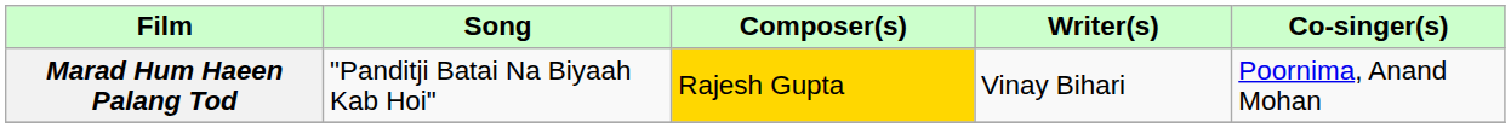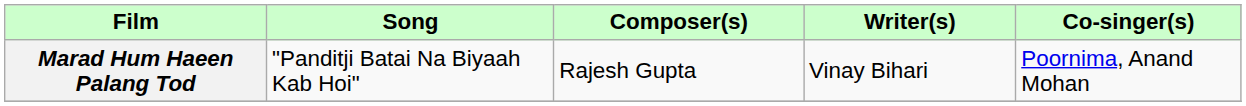Marad Hum Haeen Palang Tod | Composer(s): gold background -> no background
